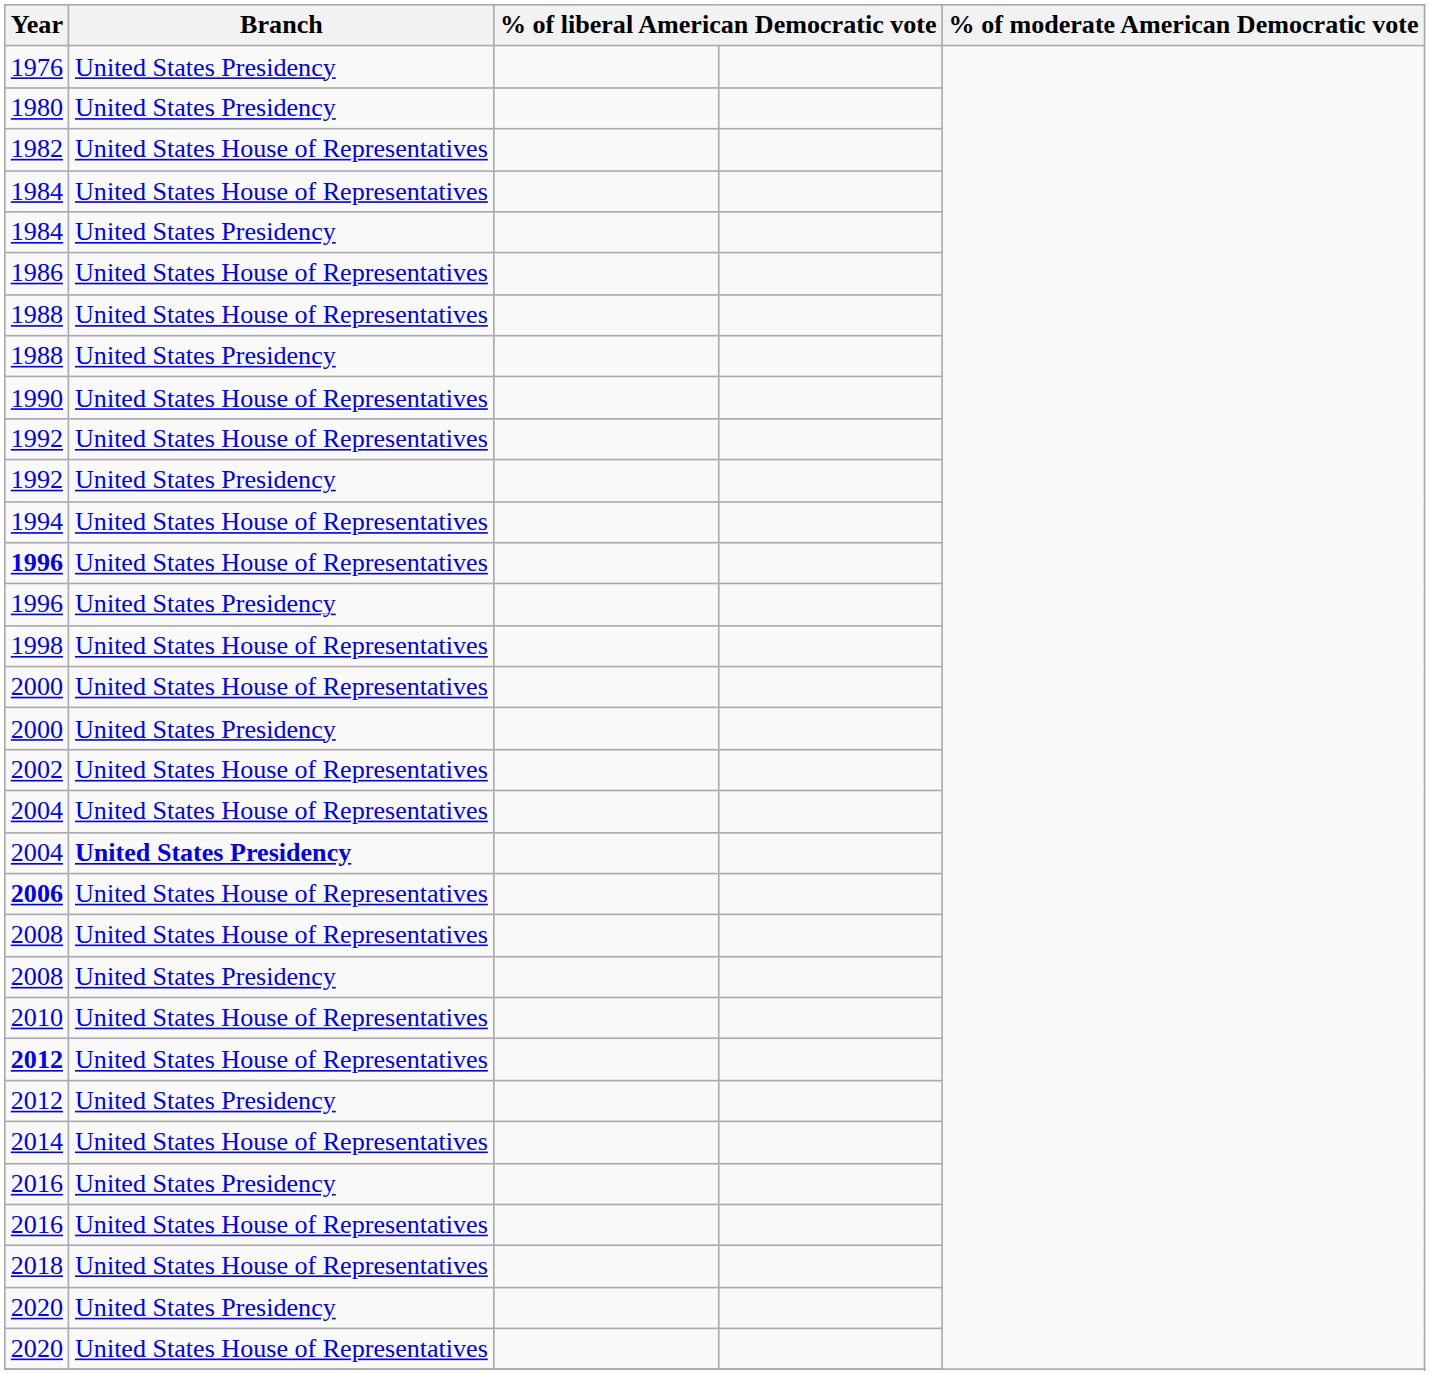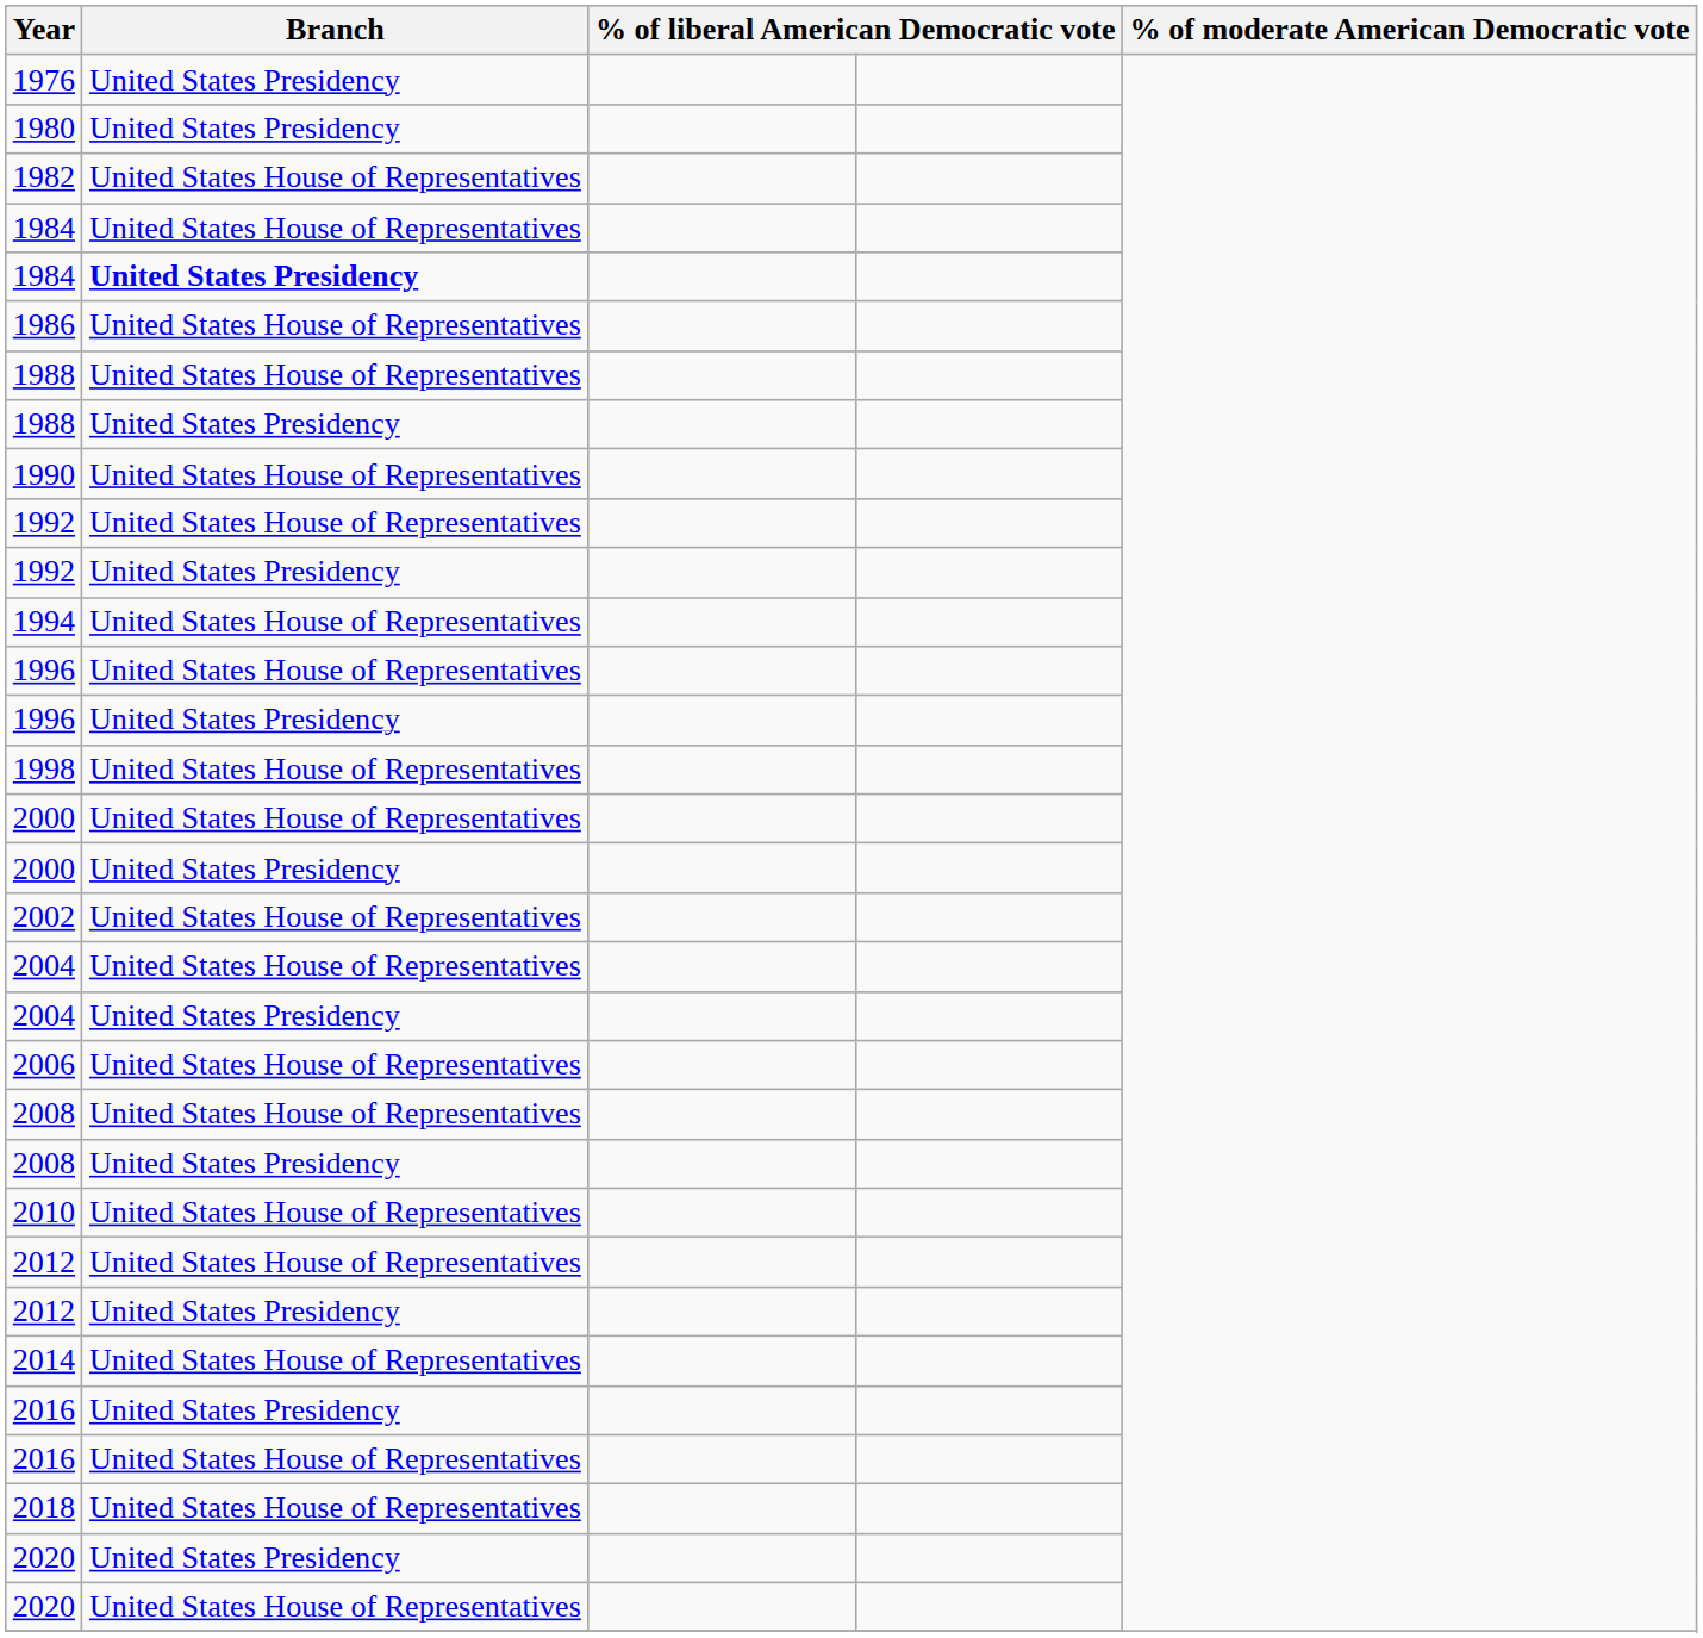1984 / United States Presidency | Branch: normal -> bold
1996 / United States House of Representatives | Year: bold -> normal
2004 / United States Presidency | Branch: bold -> normal
2006 | Year: bold -> normal
2012 / United States House of Representatives | Year: bold -> normal
